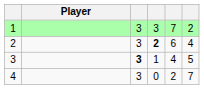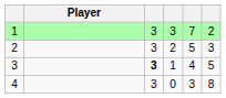row 3 | column 4: bold -> normal
row 3 | column 5: 6 -> 5
row 3 | column 6: 4 -> 3
row 5 | column 5: 2 -> 3
row 5 | column 6: 7 -> 8
